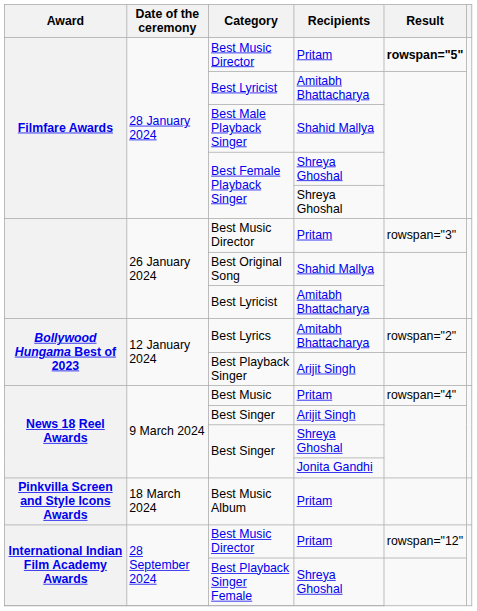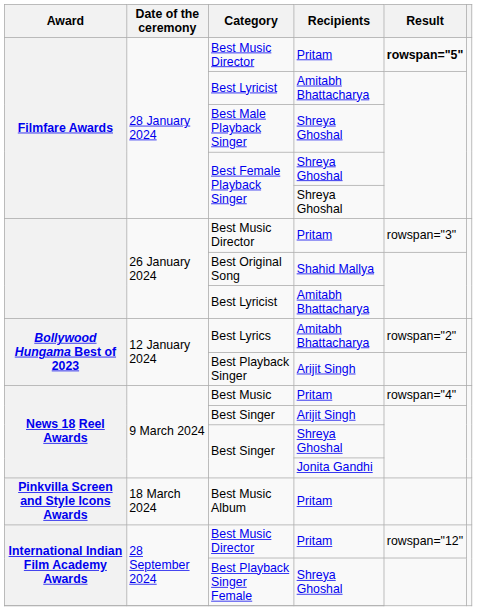Best Male Playback Singer | Recipients: Shahid Mallya -> Shreya Ghoshal
